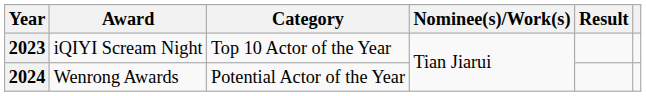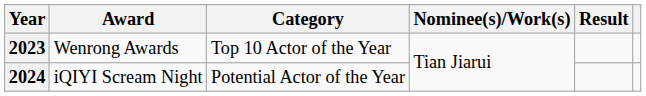2023 | Award: iQIYI Scream Night -> Wenrong Awards
2024 | Award: Wenrong Awards -> iQIYI Scream Night
